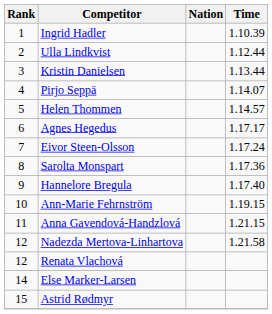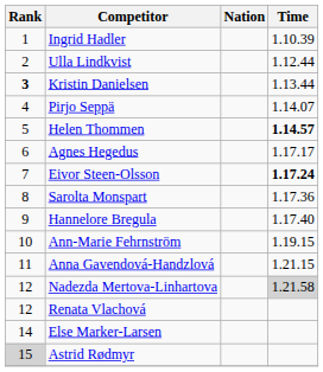Kristin Danielsen | Rank: normal -> bold
Helen Thommen | Time: normal -> bold
Eivor Steen-Olsson | Time: normal -> bold
Nadezda Mertova-Linhartova | Time: no background -> lightgrey background
Astrid Rødmyr | Rank: no background -> lightgrey background
